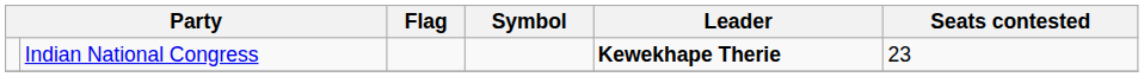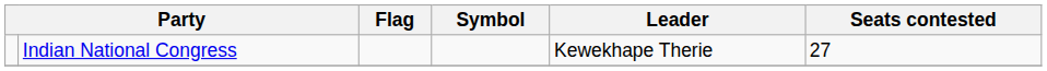Indian National Congress | Leader: bold -> normal
Indian National Congress | Seats contested: 23 -> 27
